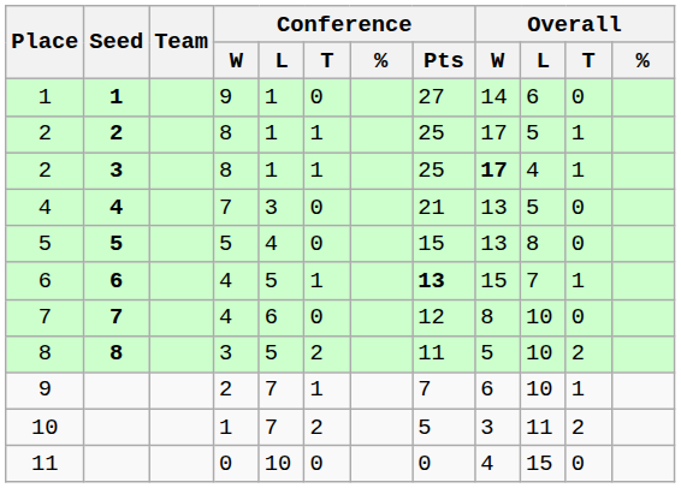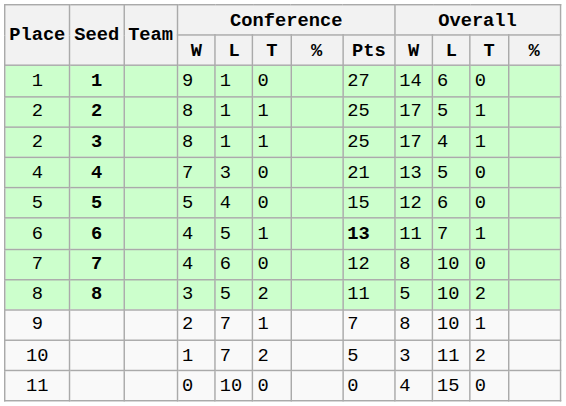row 5 | Overall / W: bold -> normal
row 7 | Overall / W: 13 -> 12
row 7 | Overall / L: 8 -> 6
row 8 | Overall / W: 15 -> 11
row 11 | Overall / W: 6 -> 8
